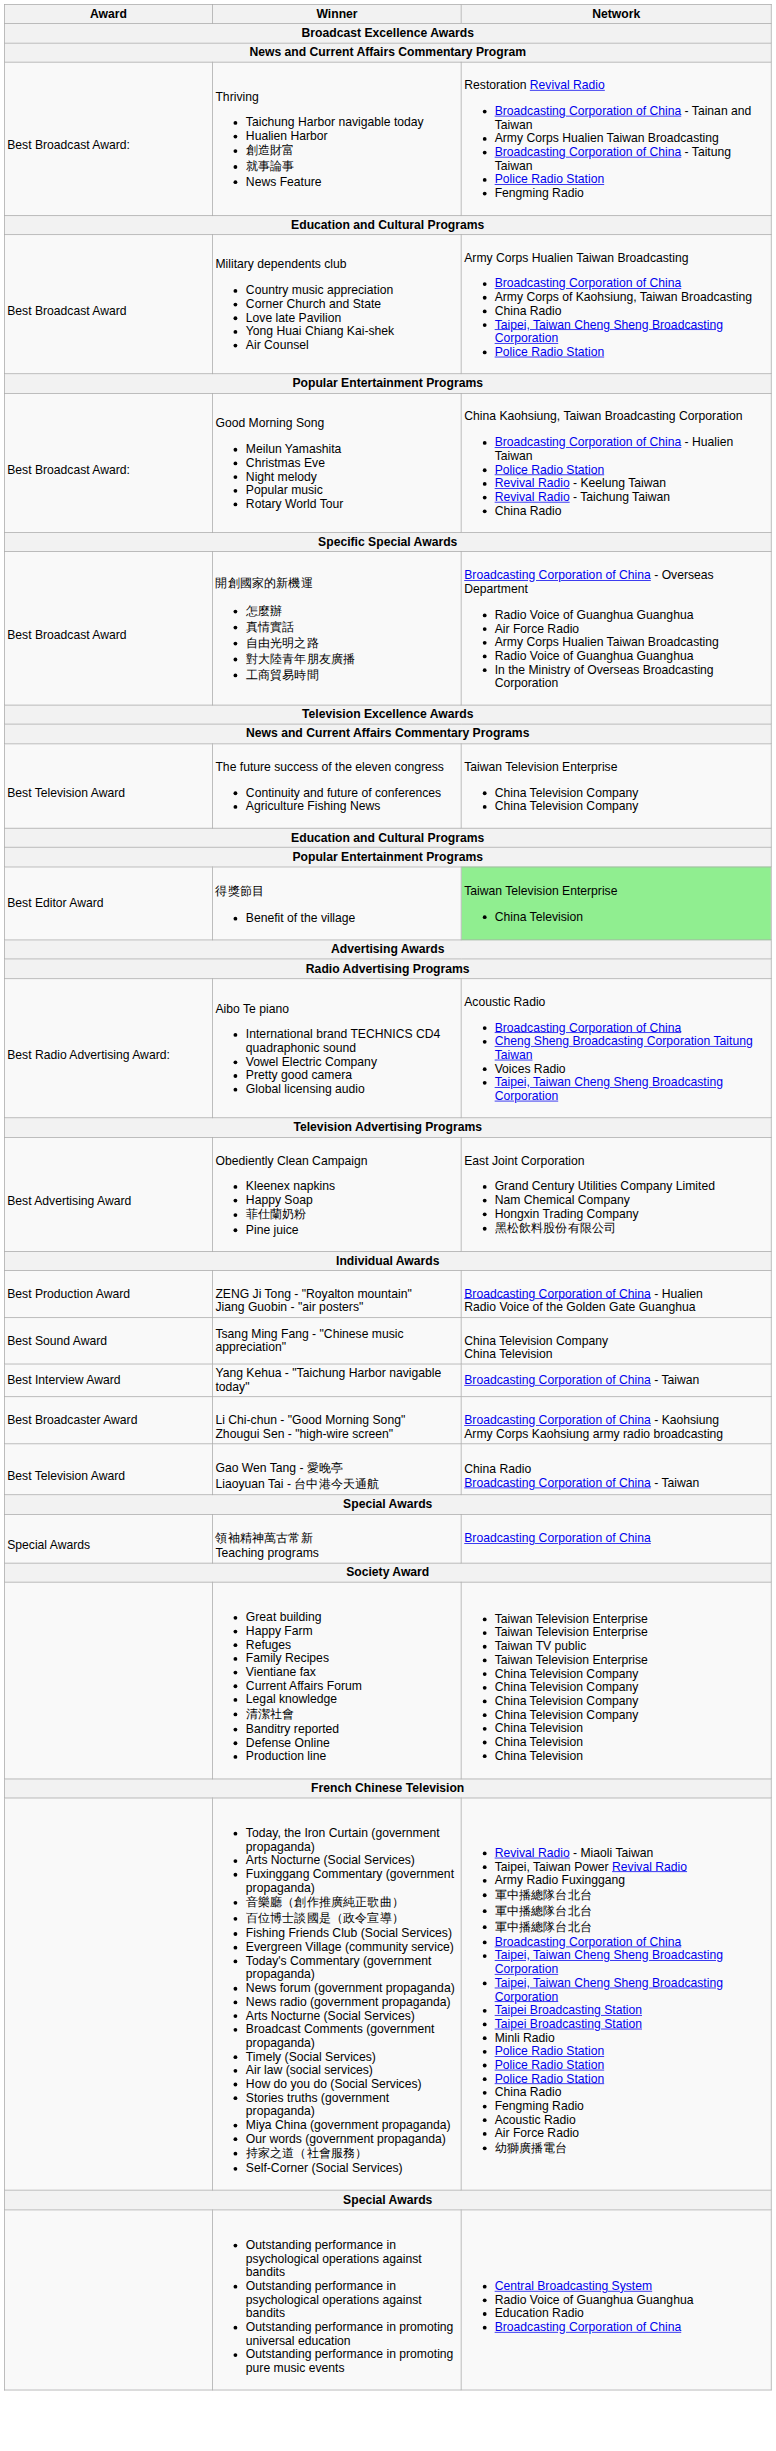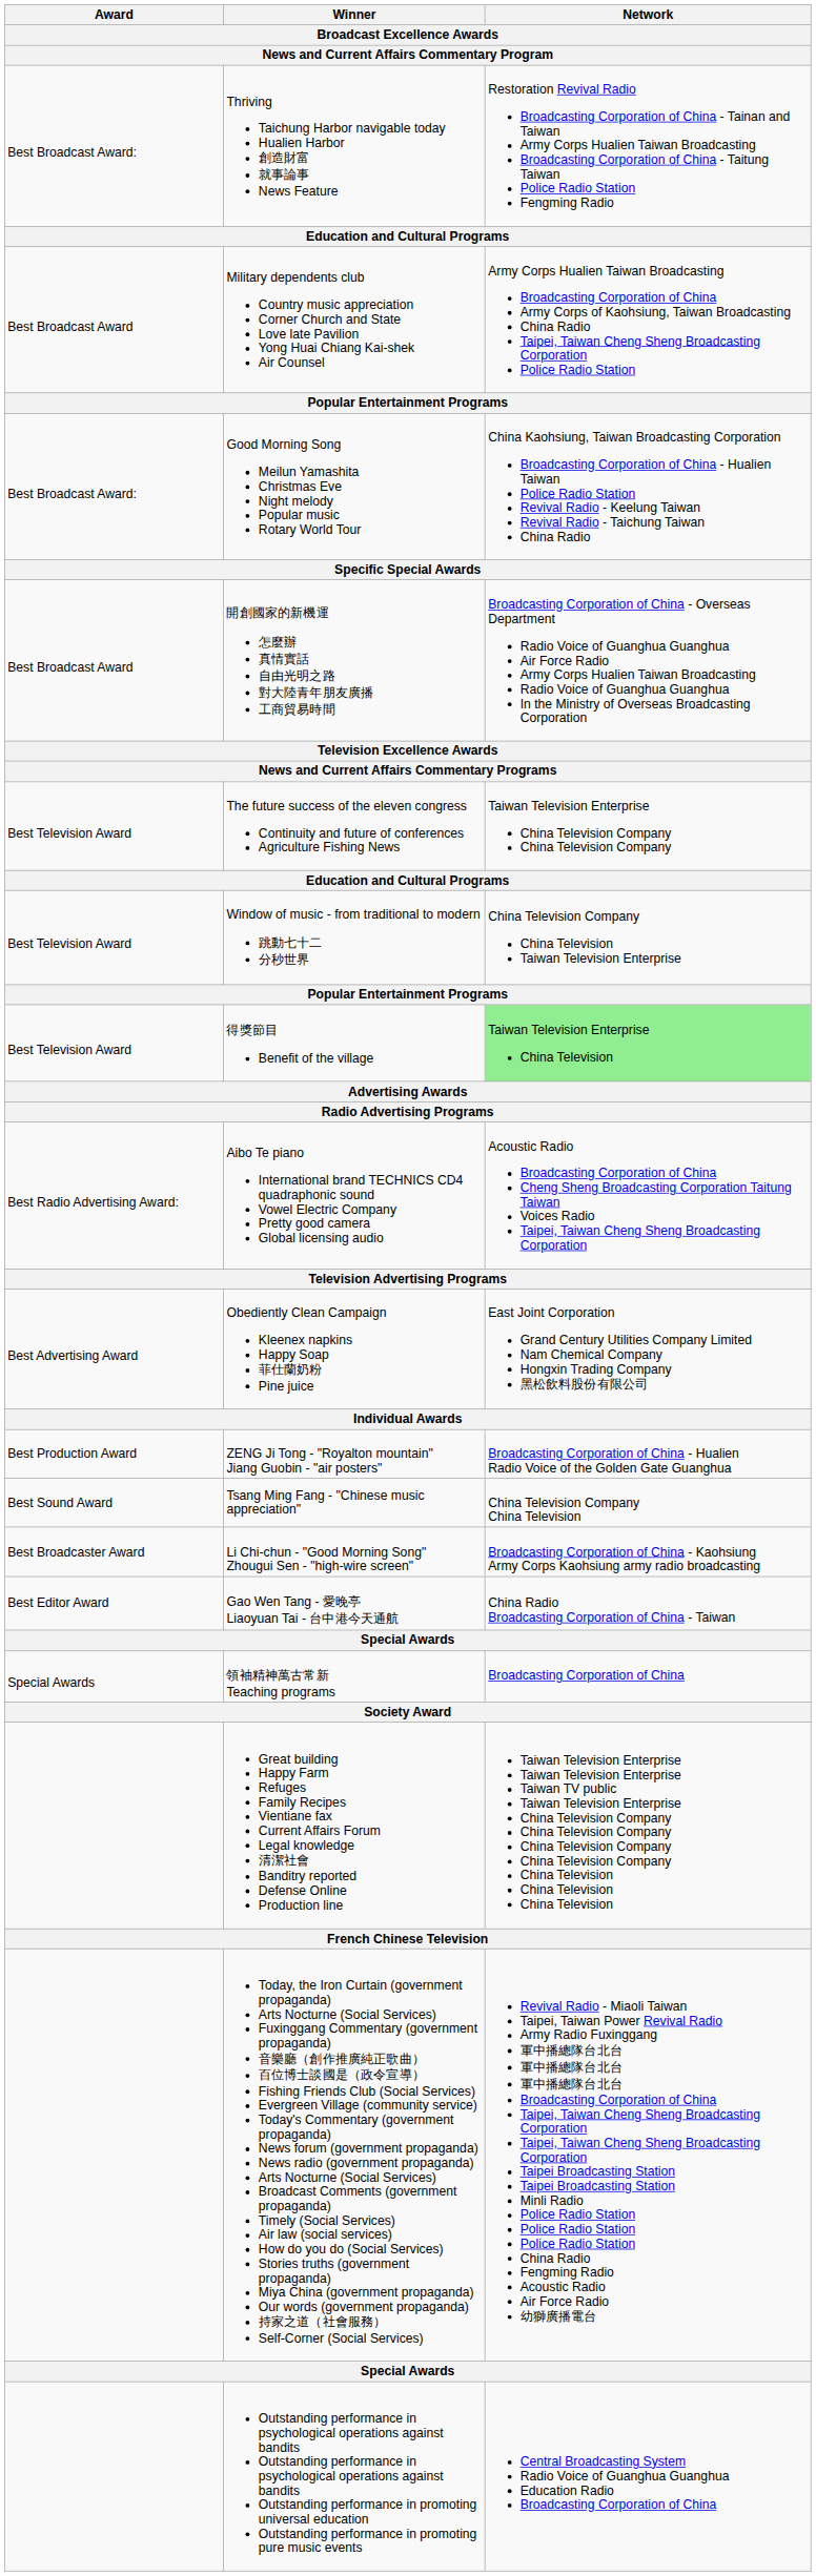+ row: Best Television Award | Window of music - from traditional to modern 跳動七十二 分秒世界 | China Television Company China Television Taiwan Television Enterprise
得獎節目 Benefit of the village | Award: Best Editor Award -> Best Television Award
- row: Best Interview Award | Yang Kehua - "Taichung Harbor navigable today" | Broadcasting Corporation of China - Taiwan
Gao Wen Tang - 愛晚亭 Liaoyuan Tai - 台中港今天通航 | Award: Best Television Award -> Best Editor Award
